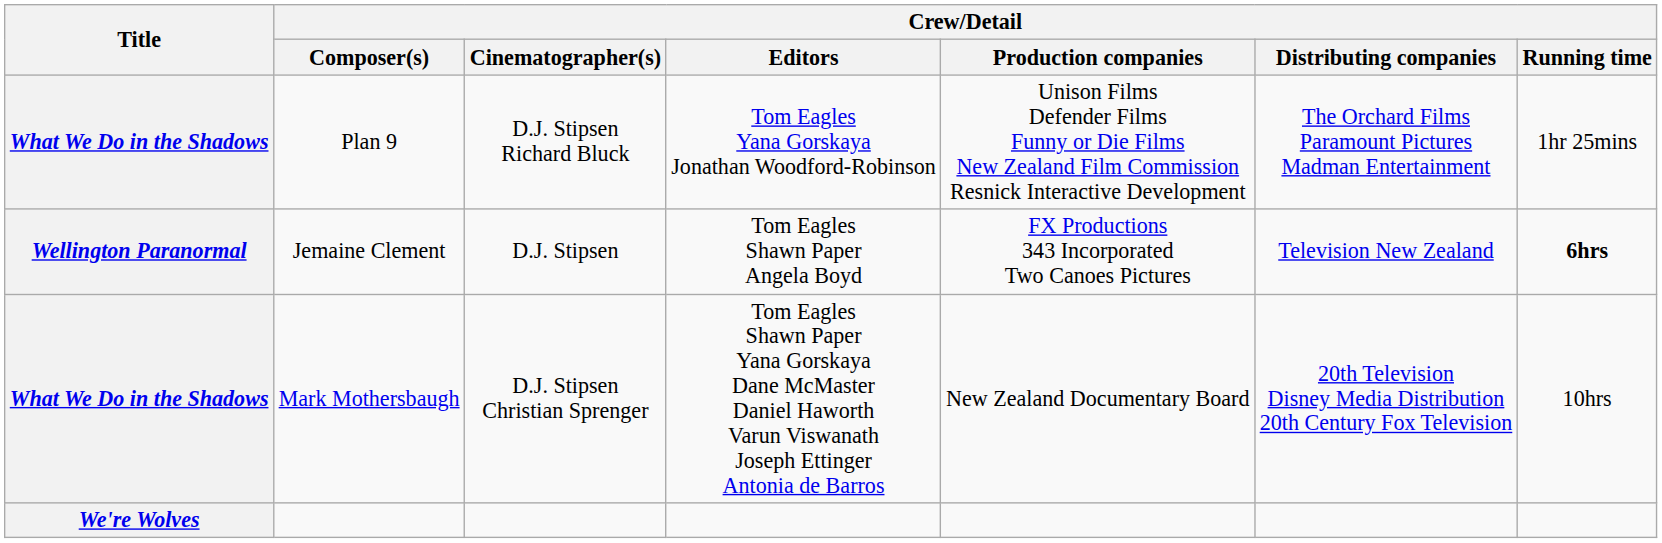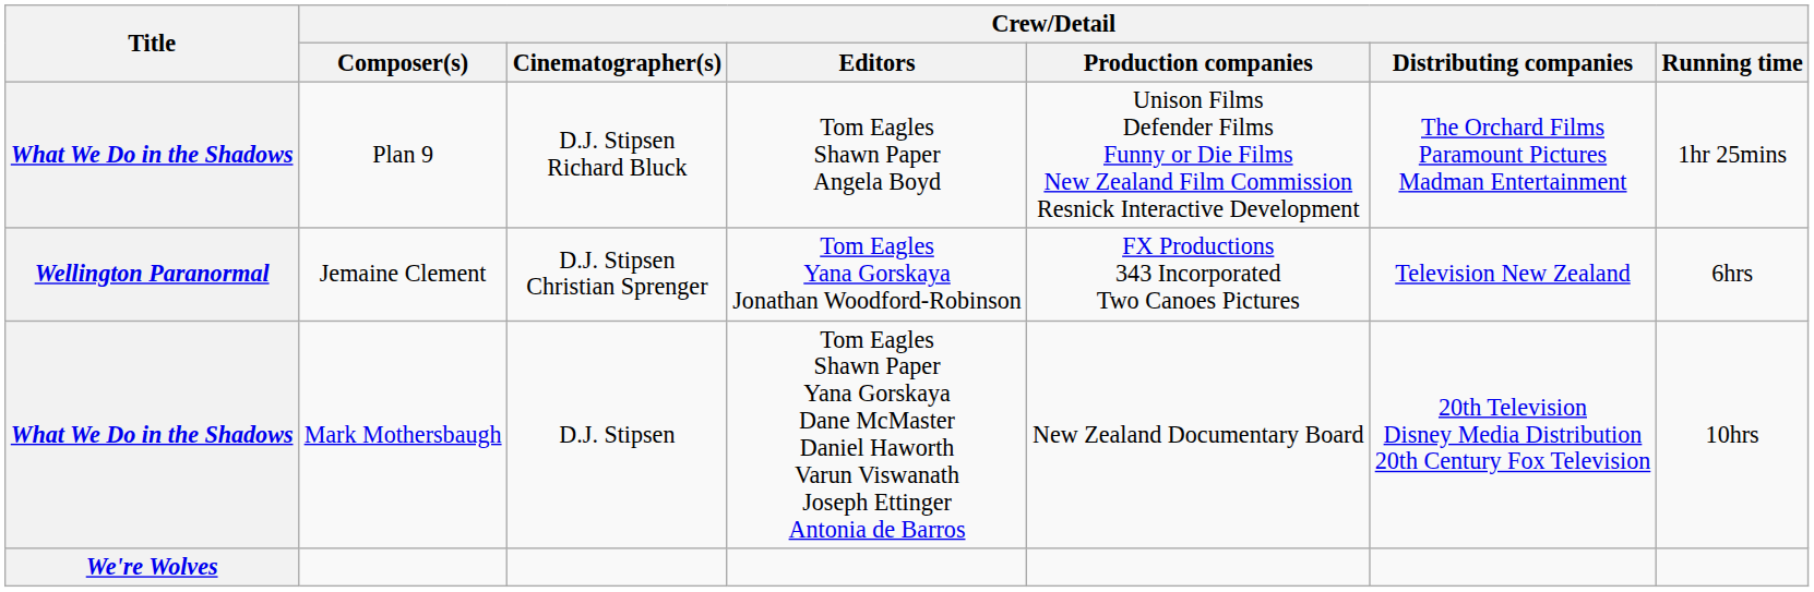Plan 9 | Crew/Detail / Editors: Tom Eagles Yana Gorskaya Jonathan Woodford-Robinson -> Tom Eagles Shawn Paper Angela Boyd
Jemaine Clement | Crew/Detail / Cinematographer(s): D.J. Stipsen -> D.J. Stipsen Christian Sprenger
Jemaine Clement | Crew/Detail / Editors: Tom Eagles Shawn Paper Angela Boyd -> Tom Eagles Yana Gorskaya Jonathan Woodford-Robinson
Jemaine Clement | Crew/Detail / Running time: bold -> normal
Mark Mothersbaugh | Crew/Detail / Cinematographer(s): D.J. Stipsen Christian Sprenger -> D.J. Stipsen
